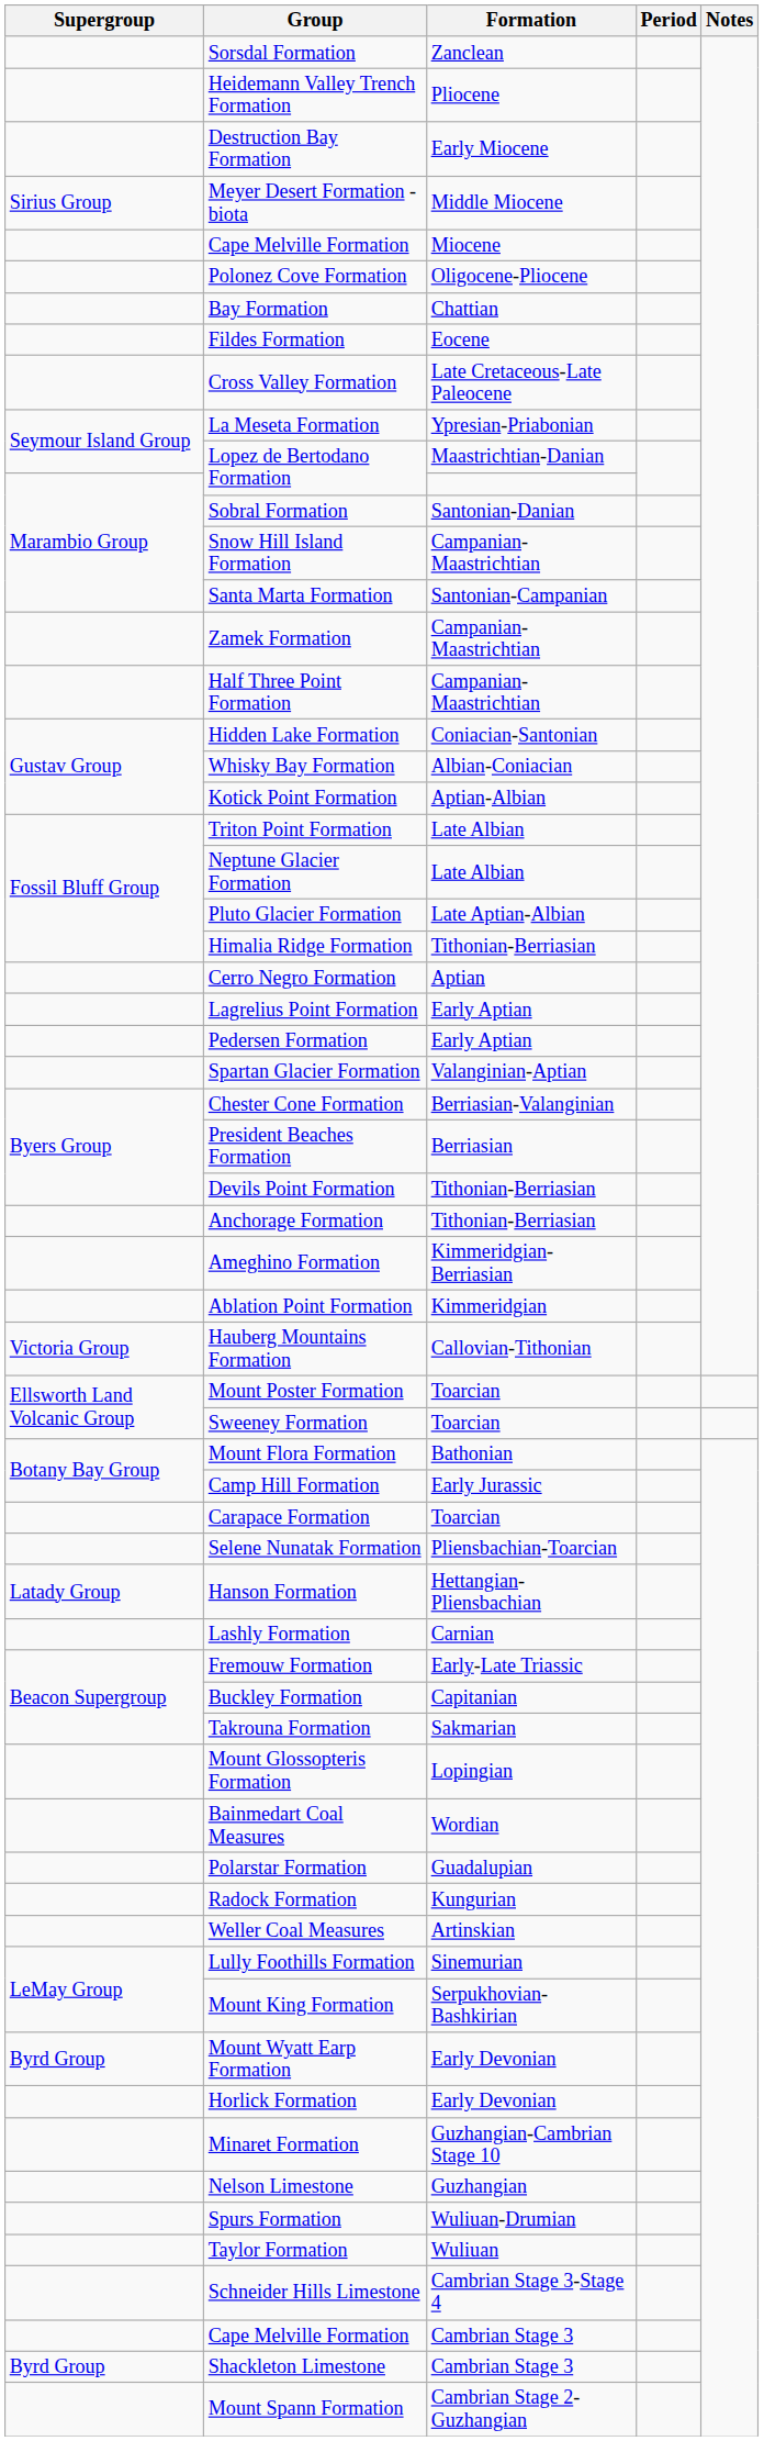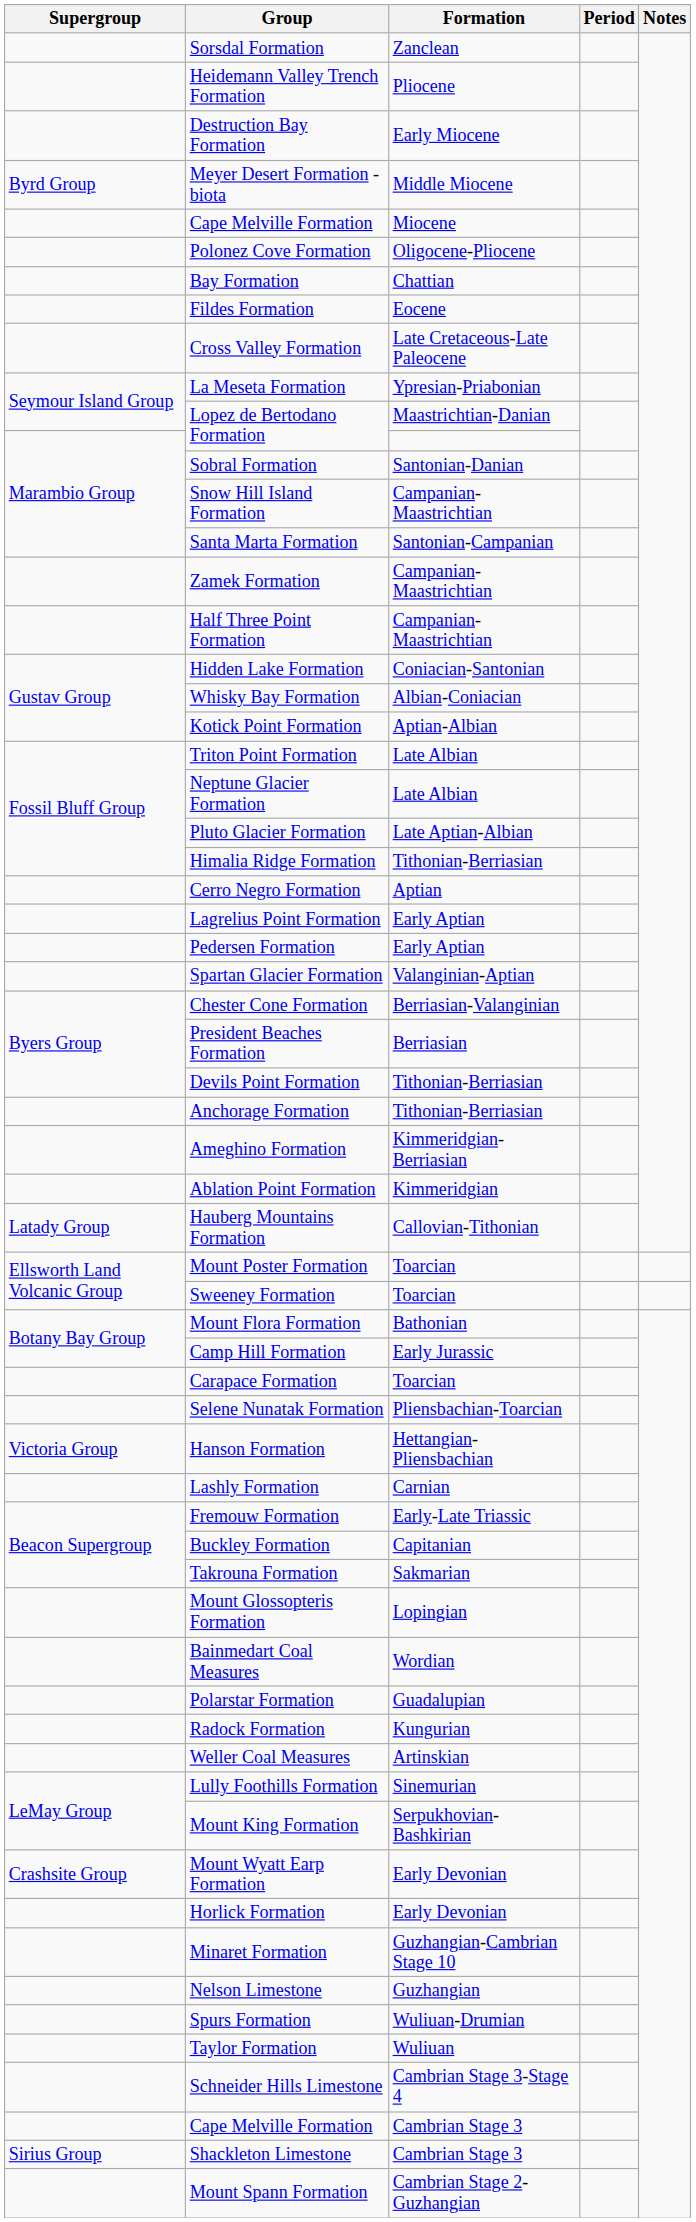Meyer Desert Formation - biota | Supergroup: Sirius Group -> Byrd Group
Hauberg Mountains Formation | Supergroup: Victoria Group -> Latady Group
Hanson Formation | Supergroup: Latady Group -> Victoria Group
Mount Wyatt Earp Formation | Supergroup: Byrd Group -> Crashsite Group
Shackleton Limestone | Supergroup: Byrd Group -> Sirius Group
